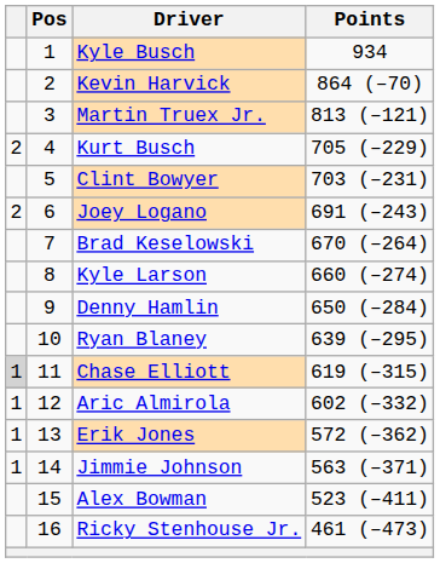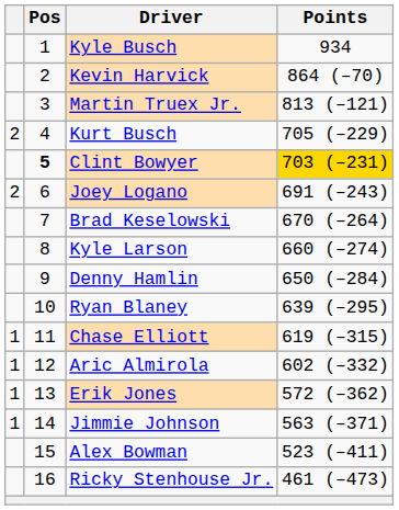Clint Bowyer | Pos: normal -> bold
Clint Bowyer | Points: no background -> gold background
Chase Elliott | column 1: lightgrey background -> no background
